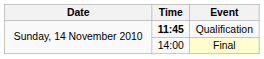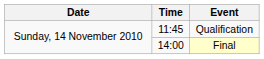Qualification | Time: bold -> normal
